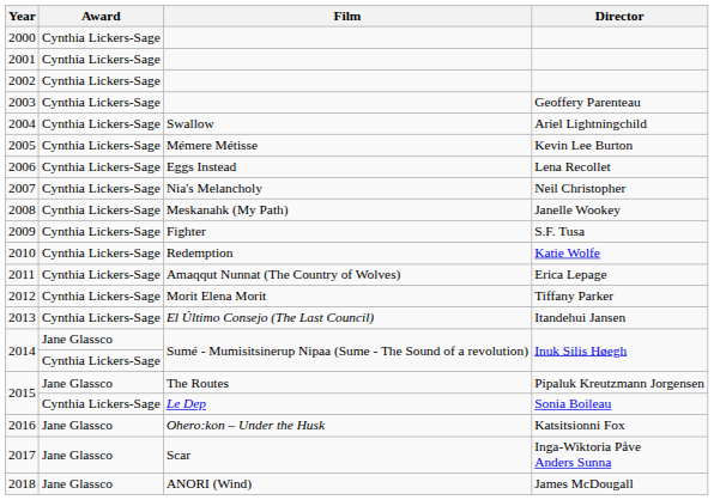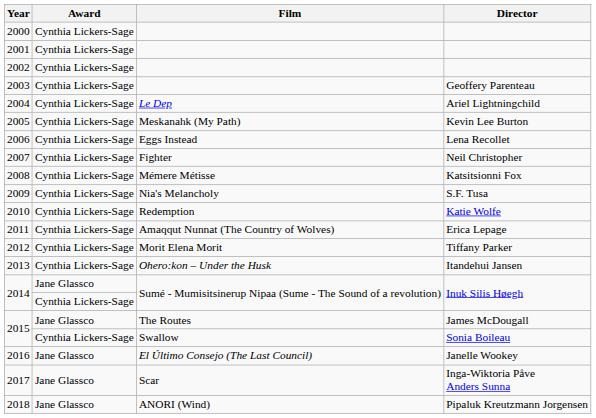2004 | Film: Swallow -> Le Dep
2005 | Film: Mémere Métisse -> Meskanahk (My Path)
2007 | Film: Nia's Melancholy -> Fighter
2008 | Film: Meskanahk (My Path) -> Mémere Métisse
2008 | Director: Janelle Wookey -> Katsitsionni Fox
2009 | Film: Fighter -> Nia's Melancholy
2013 | Film: El Último Consejo (The Last Council) -> Ohero:kon – Under the Husk
2015 / Jane Glassco | Director: Pipaluk Kreutzmann Jorgensen -> James McDougall
2015 / Cynthia Lickers-Sage | Film: Le Dep -> Swallow
2016 | Film: Ohero:kon – Under the Husk -> El Último Consejo (The Last Council)
2016 | Director: Katsitsionni Fox -> Janelle Wookey
2018 | Director: James McDougall -> Pipaluk Kreutzmann Jorgensen
